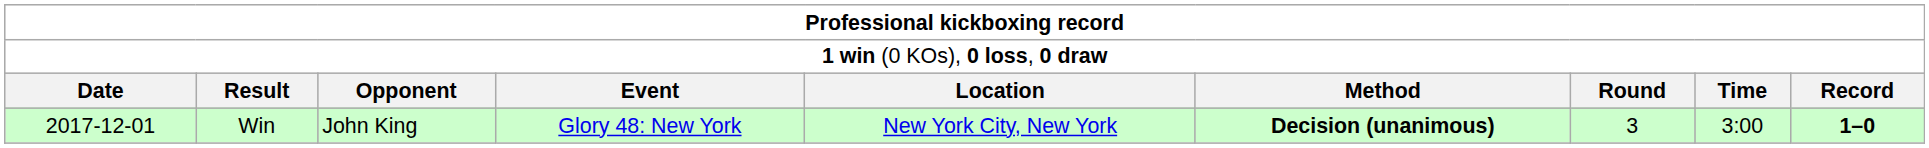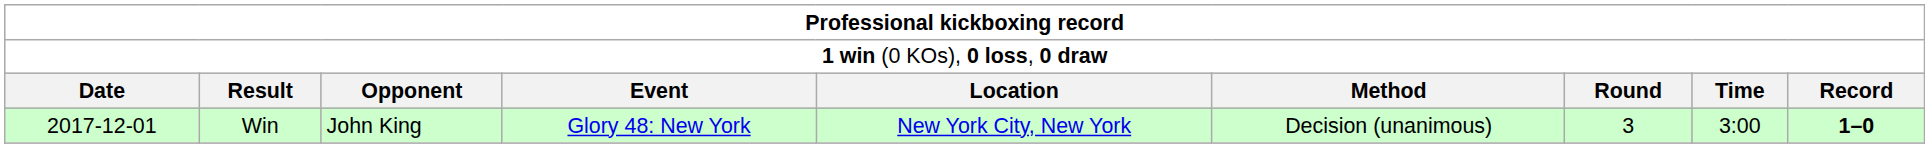2017-12-01 | column 6: bold -> normal
